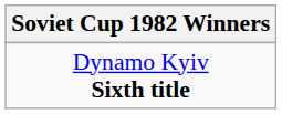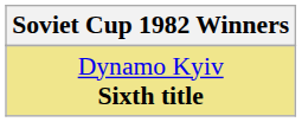row 2 | column 1: no background -> khaki background
